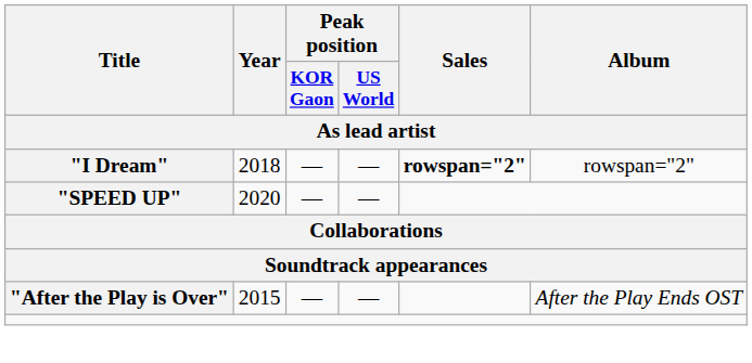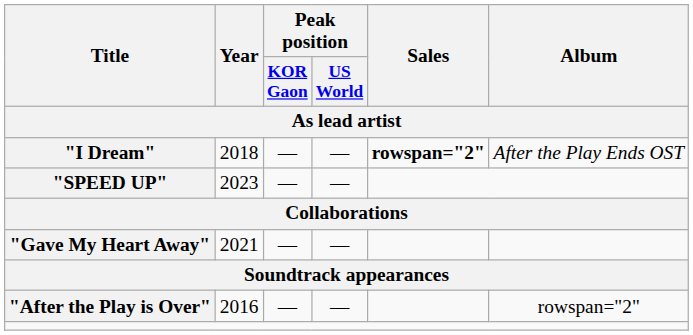"I Dream" | Album: rowspan="2" -> After the Play Ends OST
"SPEED UP" | Year: 2020 -> 2023
+ row: "Gave My Heart Away" | 2021 | — | —
"After the Play is Over" | Year: 2015 -> 2016
"After the Play is Over" | Album: After the Play Ends OST -> rowspan="2"
